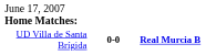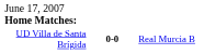UD Villa de Santa Brígida | column 3: bold -> normal
